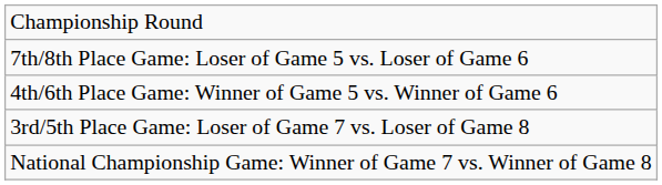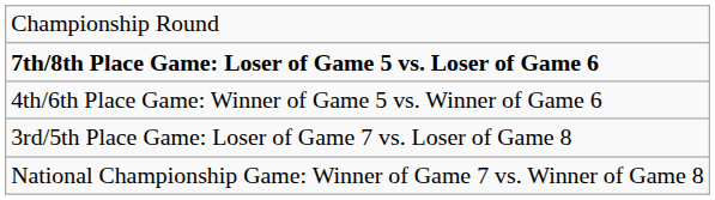row 2 | column 1: normal -> bold
